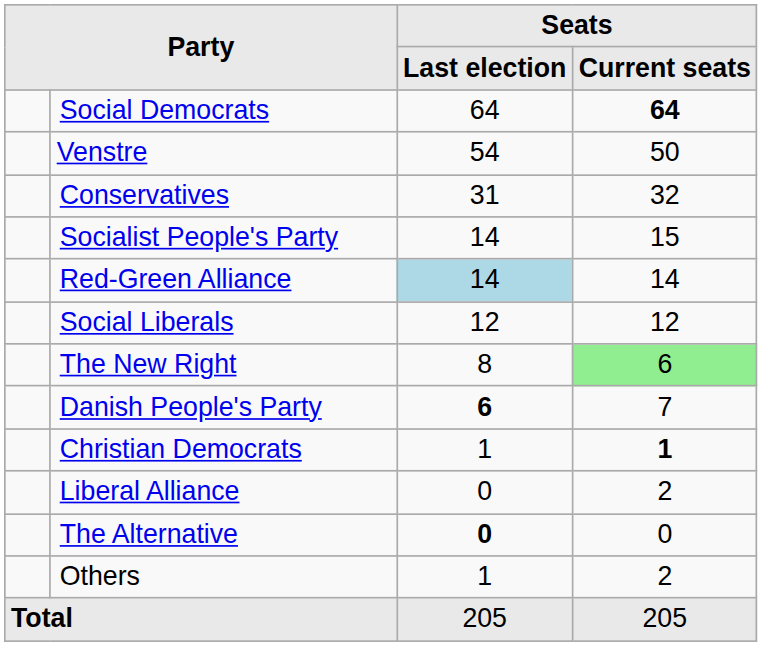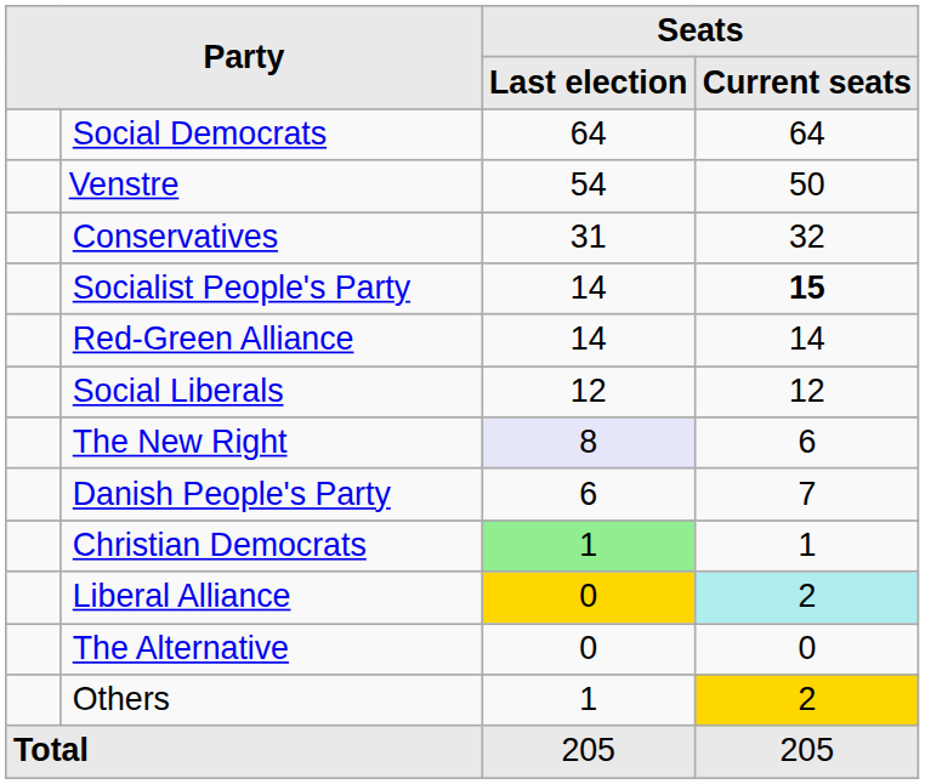Social Democrats | Seats / Current seats: bold -> normal
Socialist People's Party | Seats / Current seats: normal -> bold
Red-Green Alliance | Seats / Last election: lightblue background -> no background
The New Right | Seats / Last election: no background -> lavender background
The New Right | Seats / Current seats: lightgreen background -> no background
Danish People's Party | Seats / Last election: bold -> normal
Christian Democrats | Seats / Last election: no background -> lightgreen background
Christian Democrats | Seats / Current seats: bold -> normal
Liberal Alliance | Seats / Last election: no background -> gold background
Liberal Alliance | Seats / Current seats: no background -> paleturquoise background
The Alternative | Seats / Last election: bold -> normal
Others | Seats / Current seats: no background -> gold background
